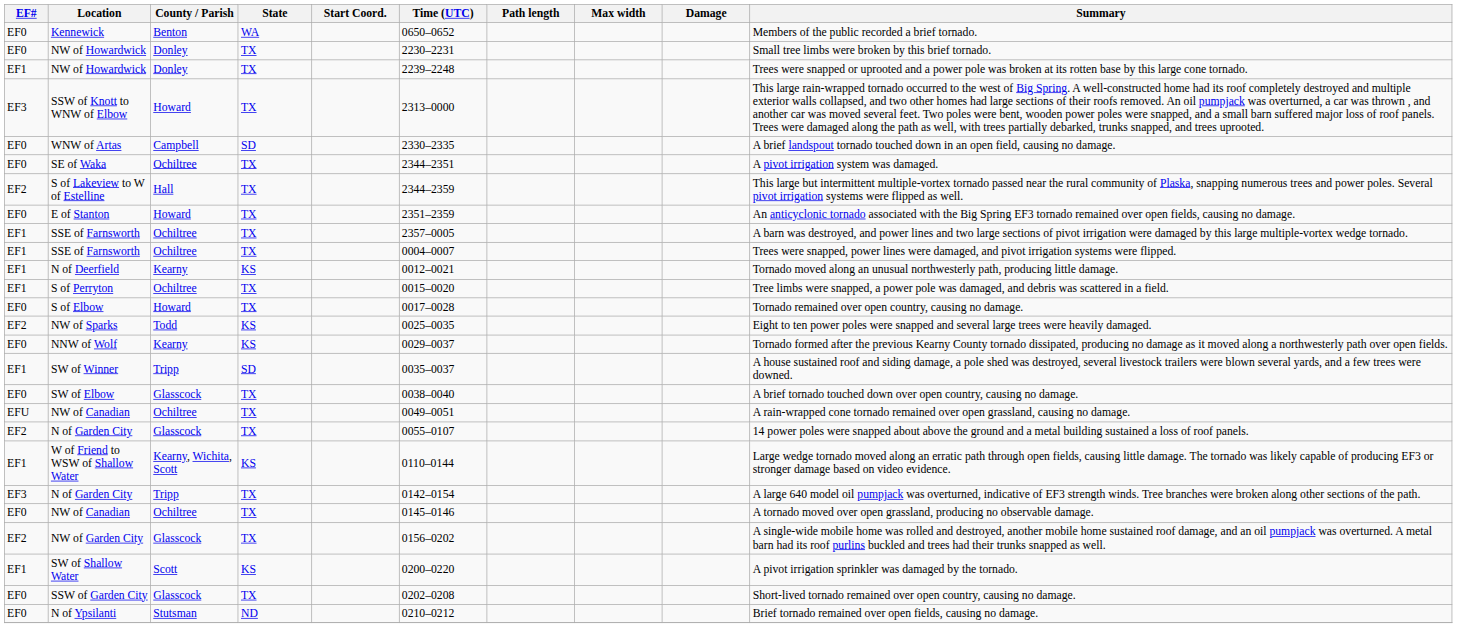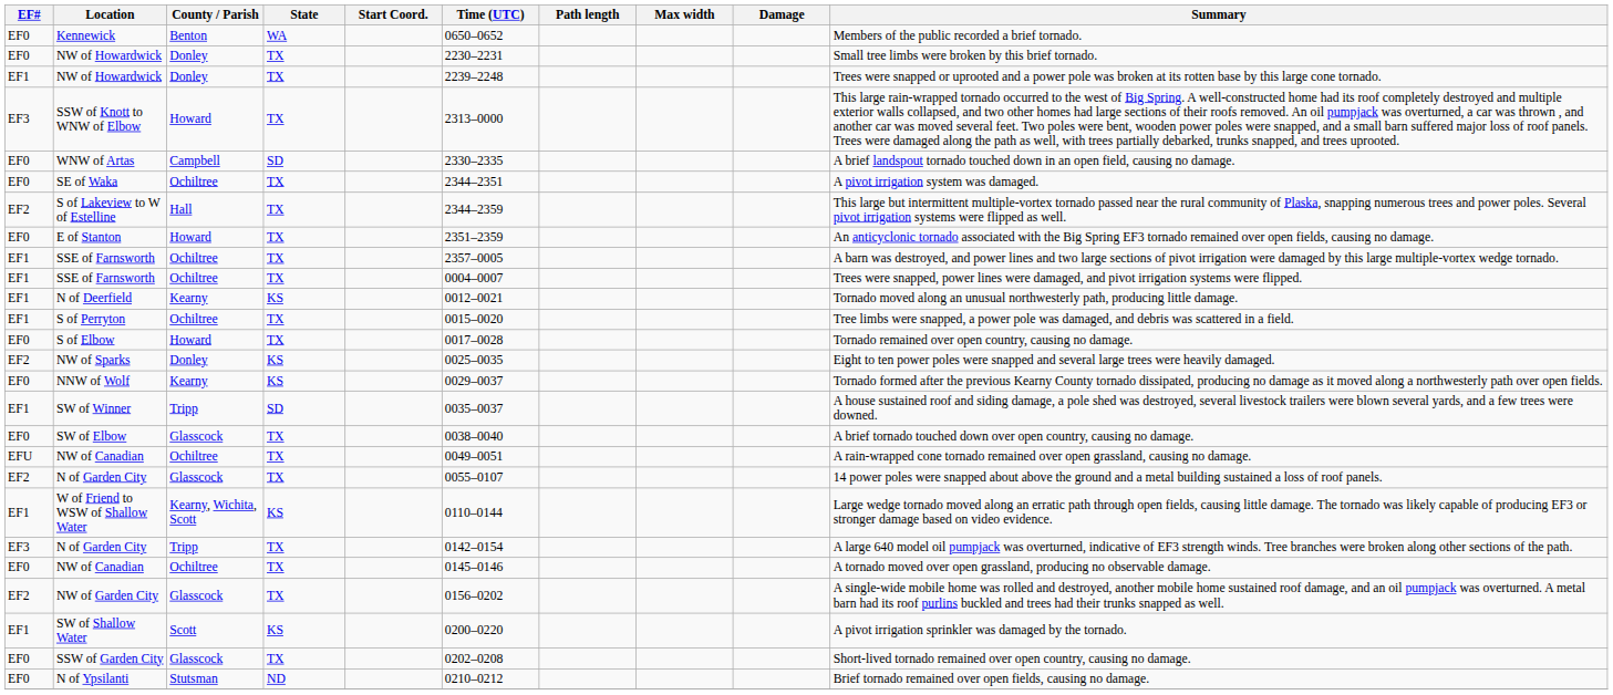NW of Sparks | County / Parish: Todd -> Donley
